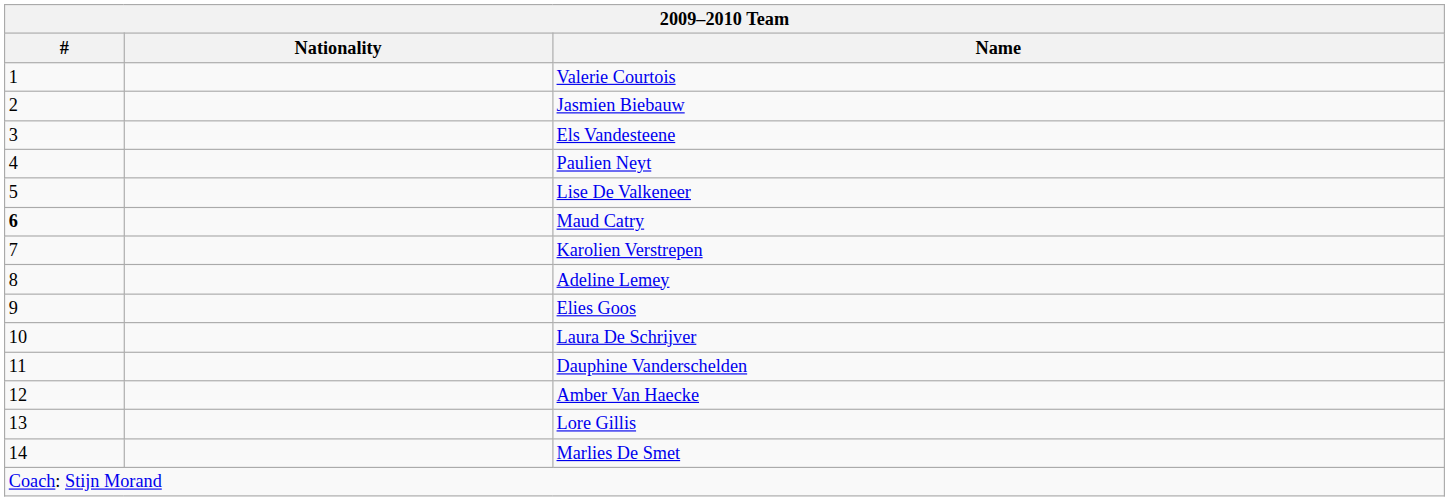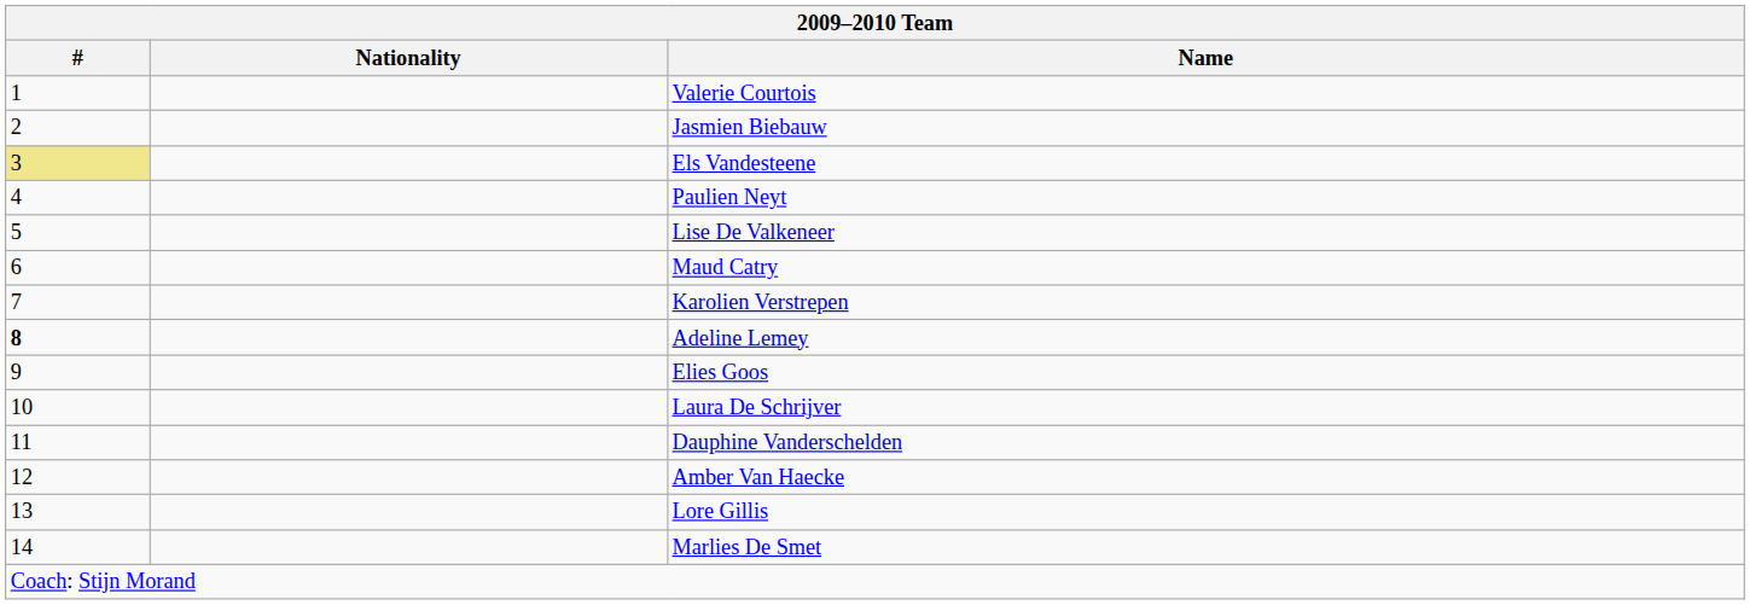Els Vandesteene | #: no background -> khaki background
Maud Catry | #: bold -> normal
Adeline Lemey | #: normal -> bold
